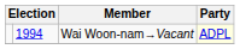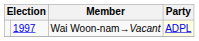Wai Woon-nam→Vacant | column 2: 1994 -> 1997
